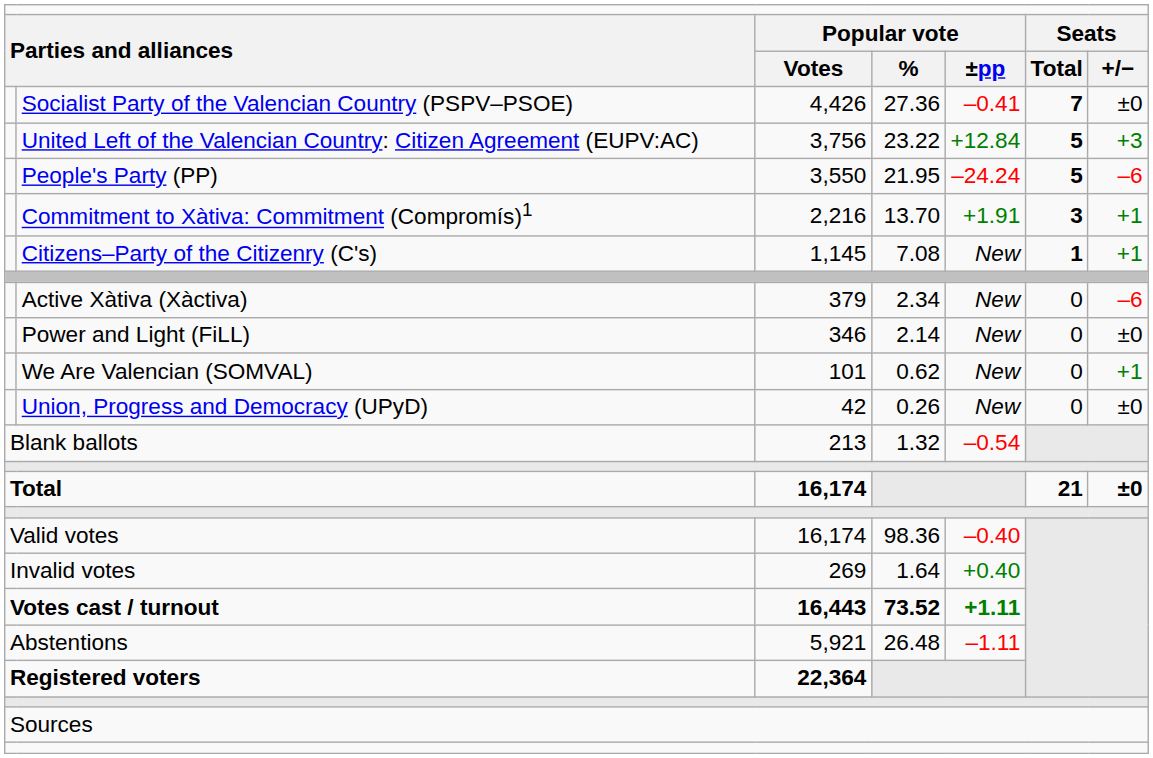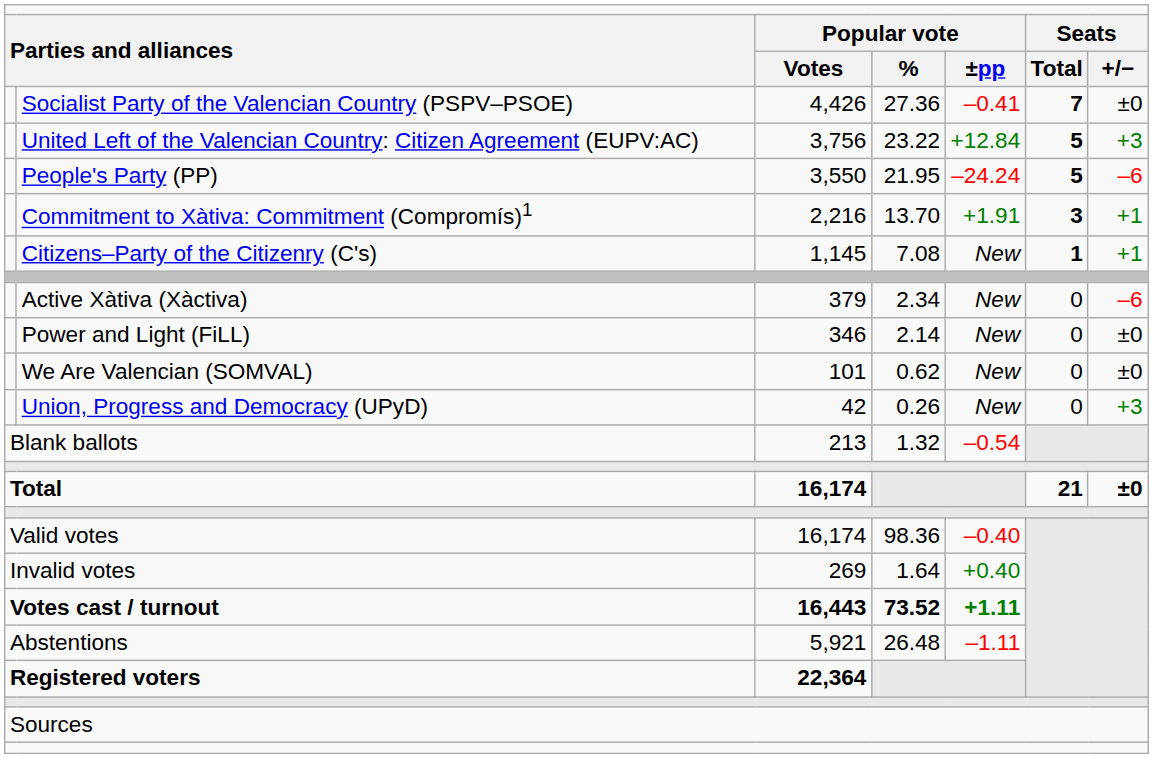We Are Valencian (SOMVAL) | column 7: +1 -> ±0
Union, Progress and Democracy (UPyD) | column 7: ±0 -> +3
